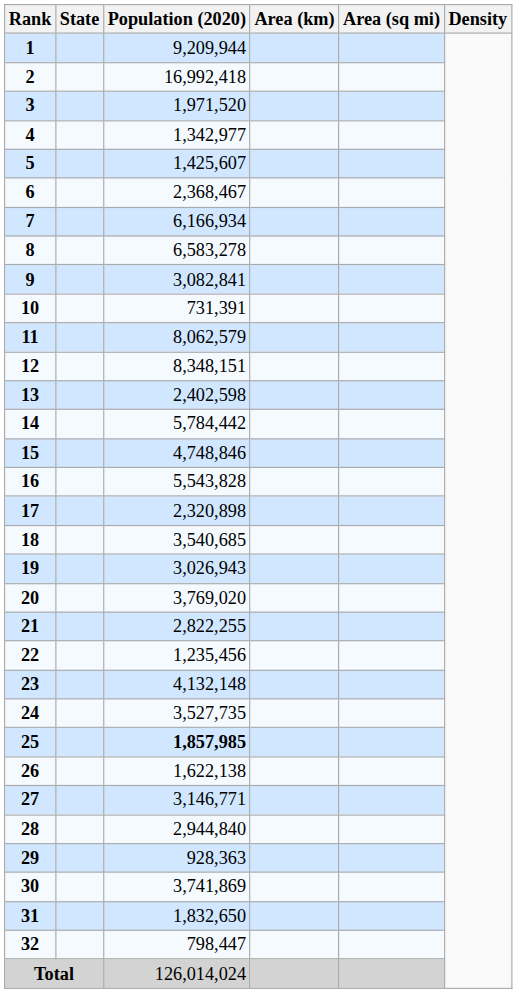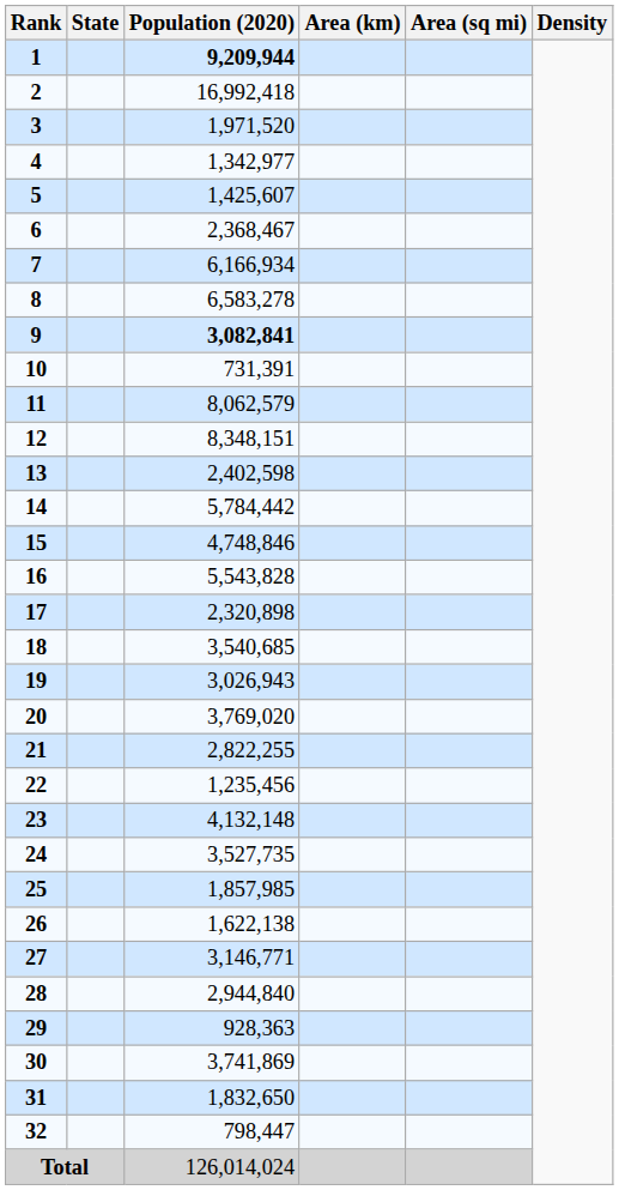1 | Population (2020): normal -> bold
9 | Population (2020): normal -> bold
25 | Population (2020): bold -> normal
